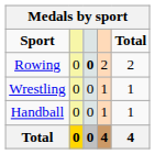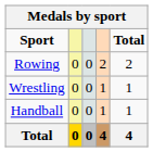Rowing | column 3: bold -> normal
